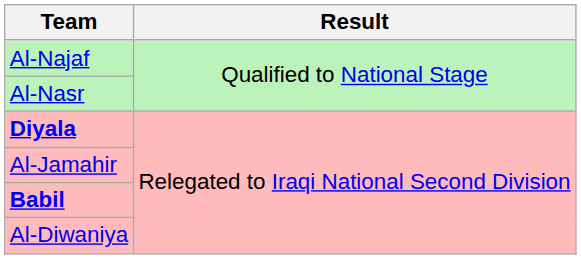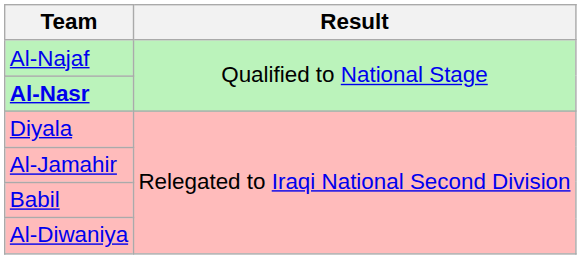Al-Nasr | Team: normal -> bold
Diyala | Team: bold -> normal
Babil | Team: bold -> normal
